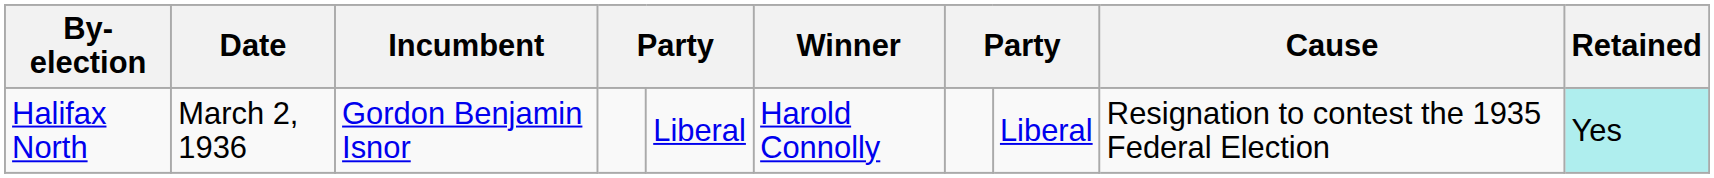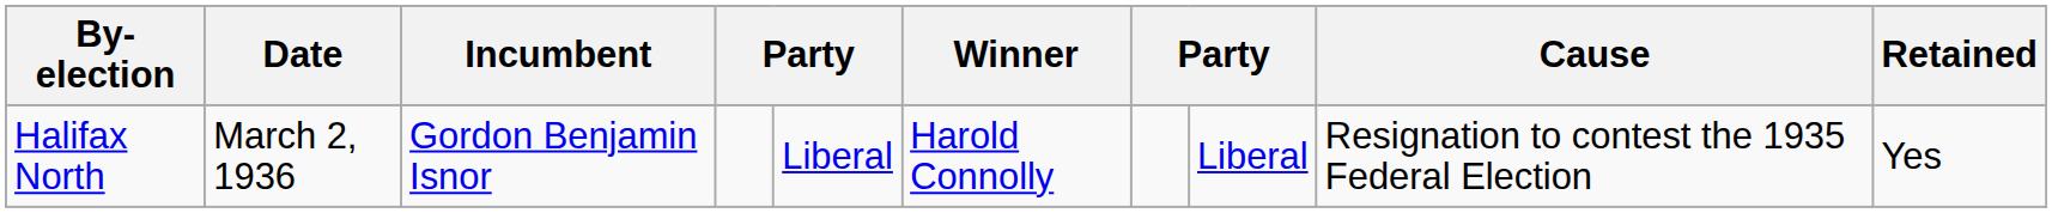Halifax North | Retained: paleturquoise background -> no background
